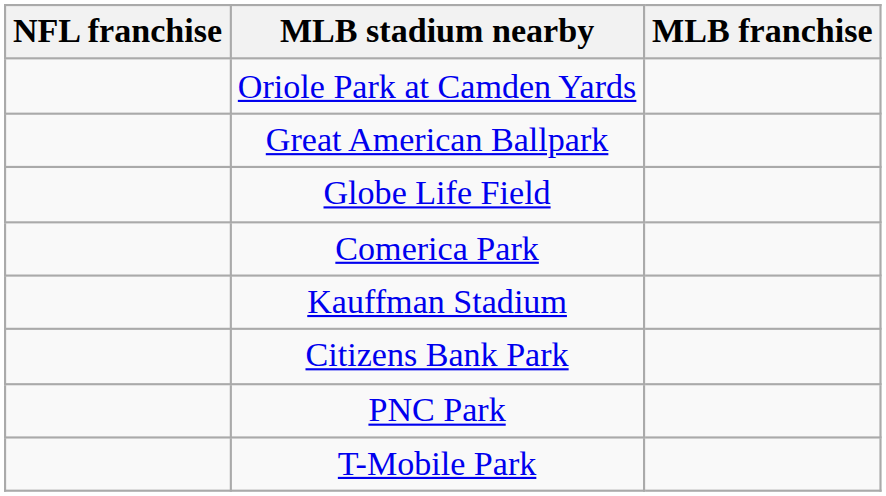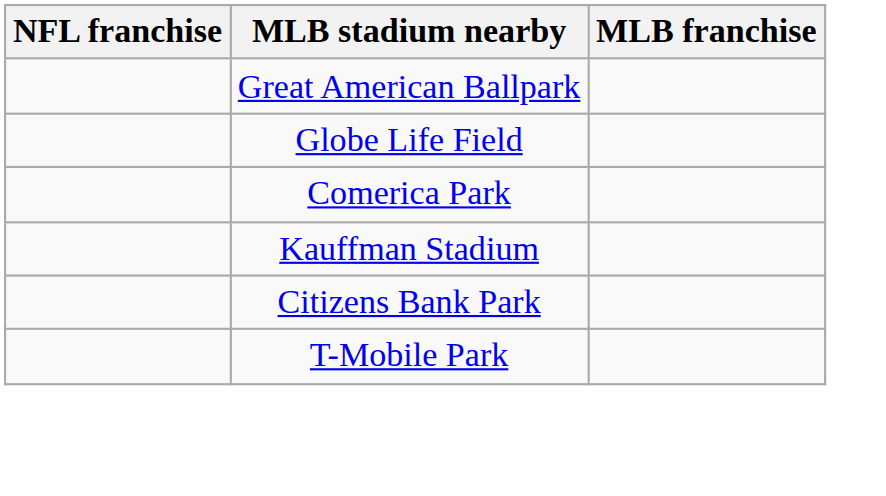- row: Oriole Park at Camden Yards
- row: PNC Park
